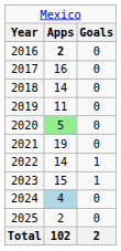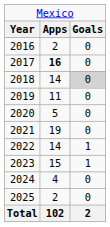2016 | column 2: bold -> normal
2017 | column 2: normal -> bold
2018 | column 3: no background -> lightgrey background
2020 | column 2: lightgreen background -> no background
2024 | column 2: lightblue background -> no background
